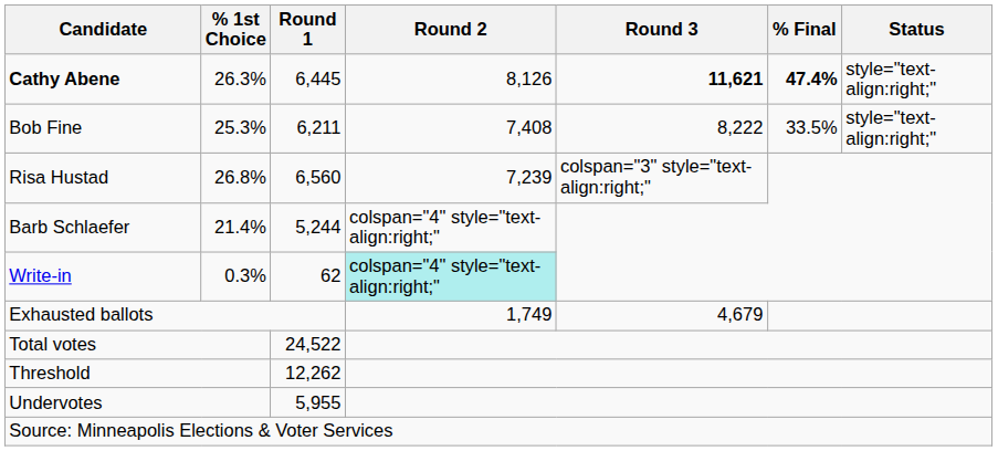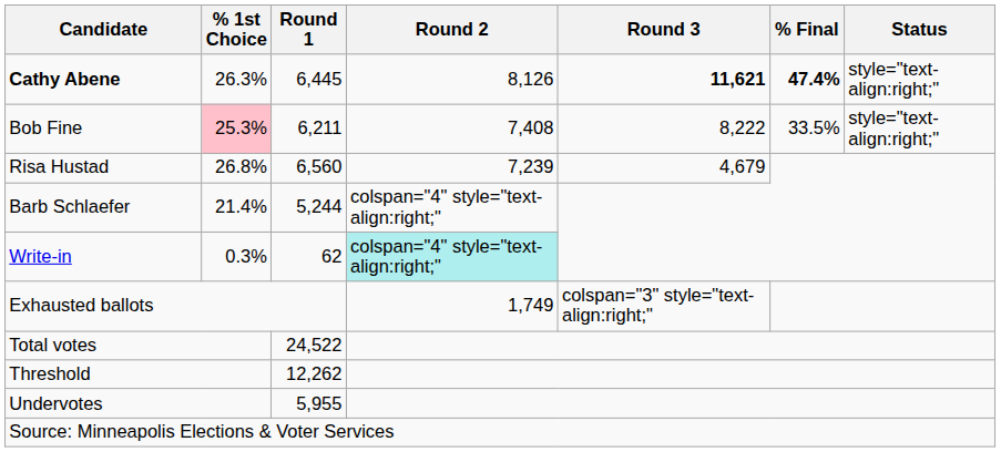Bob Fine | % 1st Choice: no background -> pink background
Risa Hustad | Round 3: colspan="3" style="text-align:right;" -> 4,679
Exhausted ballots | Round 3: 4,679 -> colspan="3" style="text-align:right;"
